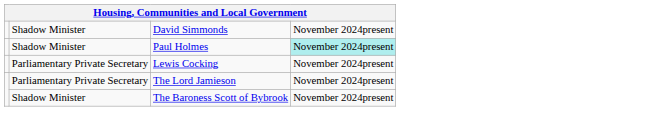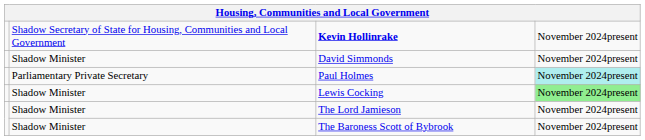+ row: Shadow Secretary of State for Housing, Communities and Local Government | Kevin Hollinrake | November 2024present
Paul Holmes | column 2: Shadow Minister -> Parliamentary Private Secretary
Lewis Cocking | column 2: Parliamentary Private Secretary -> Shadow Minister
Lewis Cocking | column 4: no background -> lightgreen background
The Lord Jamieson | column 2: Parliamentary Private Secretary -> Shadow Minister
